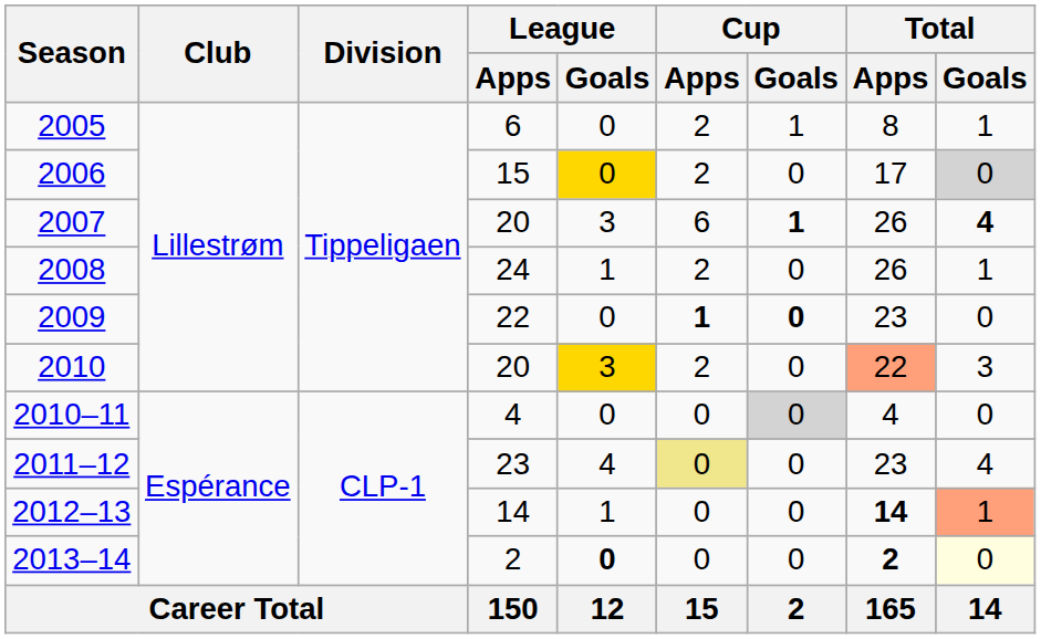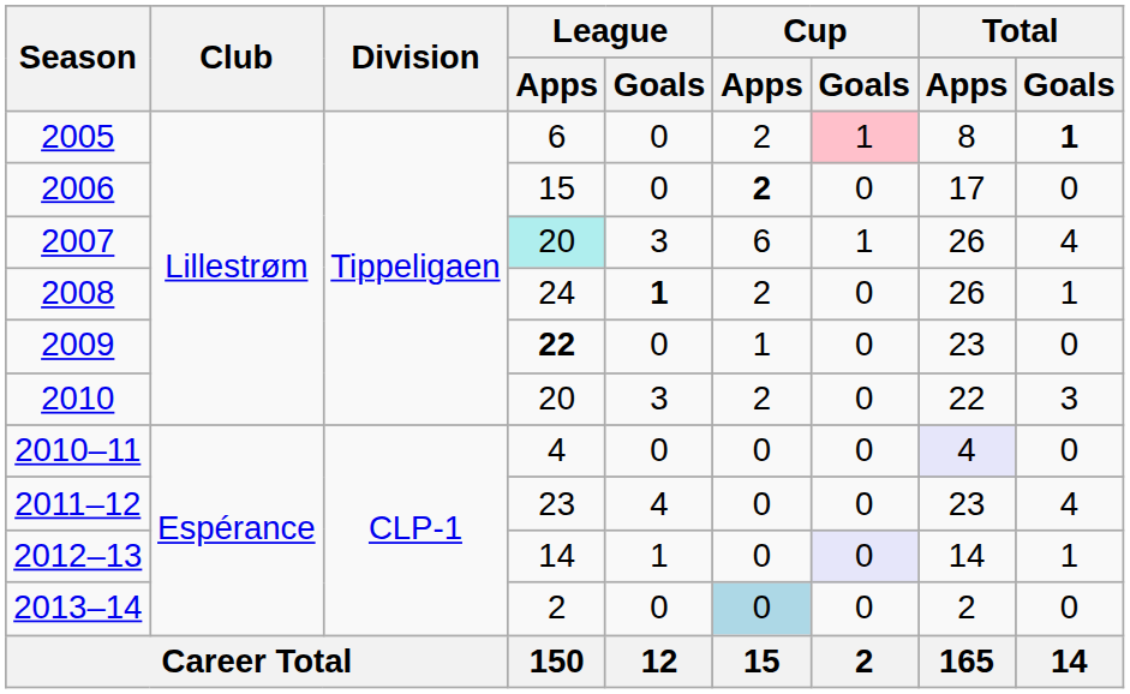2005 | Cup / Goals: no background -> pink background
2005 | Total / Goals: normal -> bold
2006 | League / Goals: gold background -> no background
2006 | Cup / Apps: normal -> bold
2006 | Total / Goals: lightgrey background -> no background
2007 | League / Apps: no background -> paleturquoise background
2007 | Cup / Goals: bold -> normal
2007 | Total / Goals: bold -> normal
2008 | League / Goals: normal -> bold
2009 | League / Apps: normal -> bold
2009 | Cup / Apps: bold -> normal
2009 | Cup / Goals: bold -> normal
2010 | League / Goals: gold background -> no background
2010 | Total / Apps: lightsalmon background -> no background
2010–11 | Cup / Goals: lightgrey background -> no background
2010–11 | Total / Apps: no background -> lavender background
2011–12 | Cup / Apps: khaki background -> no background
2012–13 | Cup / Goals: no background -> lavender background
2012–13 | Total / Apps: bold -> normal
2012–13 | Total / Goals: lightsalmon background -> no background
2013–14 | League / Goals: bold -> normal
2013–14 | Cup / Apps: no background -> lightblue background
2013–14 | Total / Apps: bold -> normal
2013–14 | Total / Goals: lightyellow background -> no background
